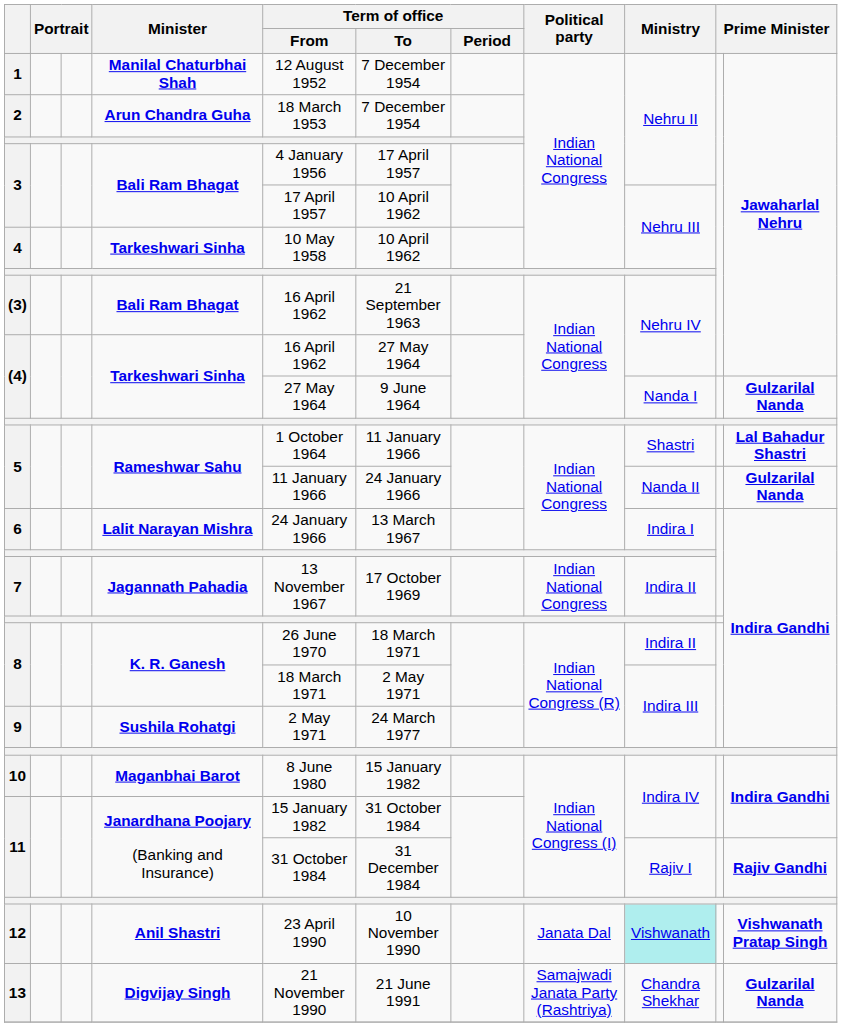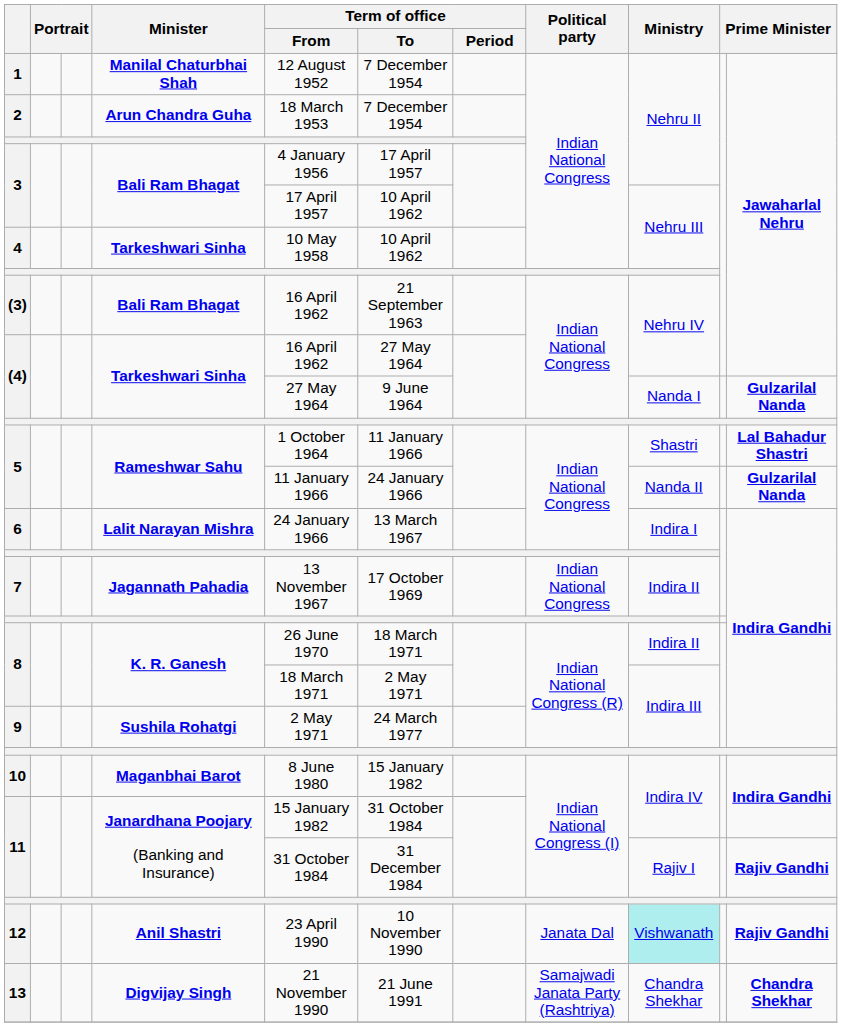12 | column 11: Vishwanath Pratap Singh -> Rajiv Gandhi
13 | column 11: Gulzarilal Nanda -> Chandra Shekhar
